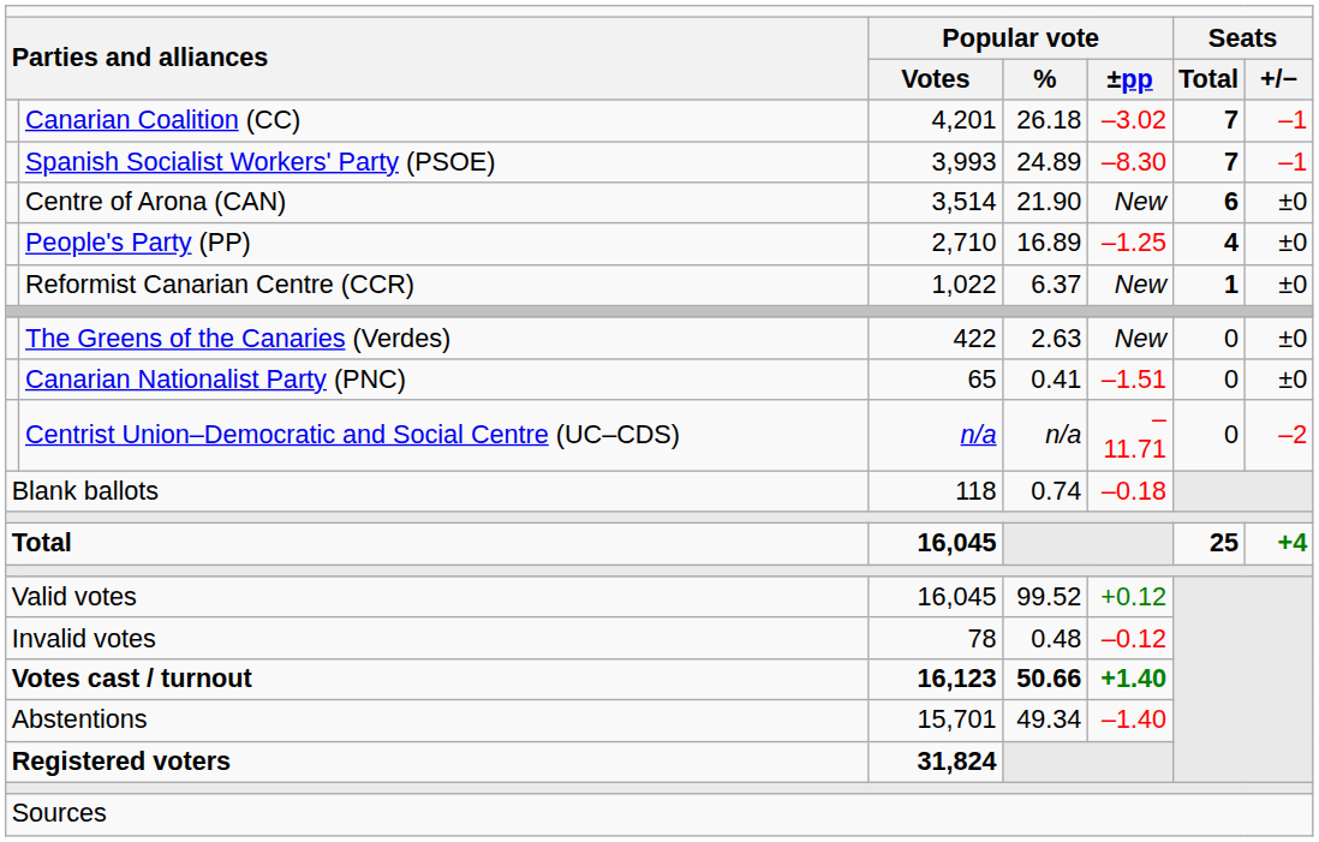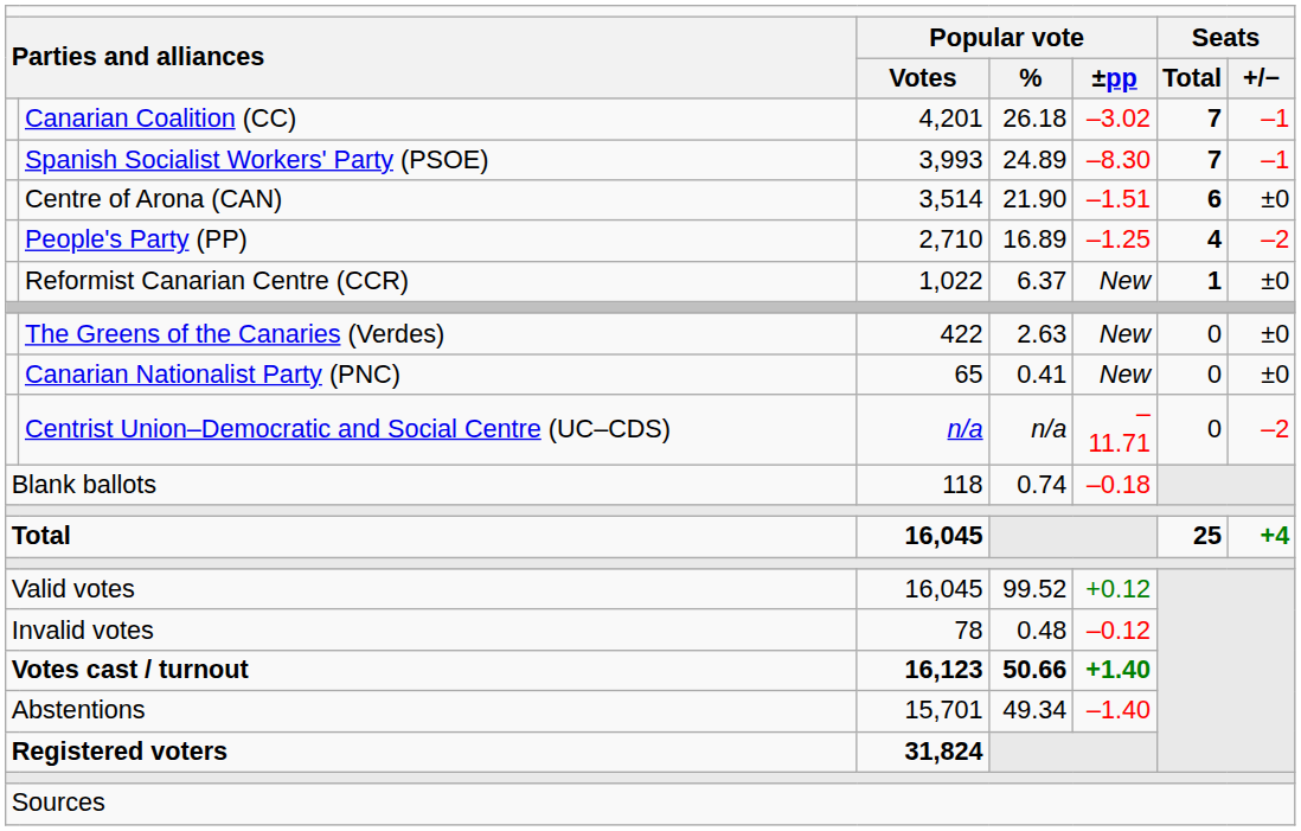Centre of Arona (CAN) | column 5: New -> –1.51
People's Party (PP) | column 7: ±0 -> –2
Canarian Nationalist Party (PNC) | column 5: –1.51 -> New
